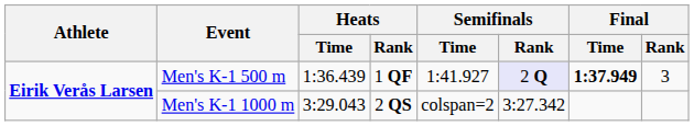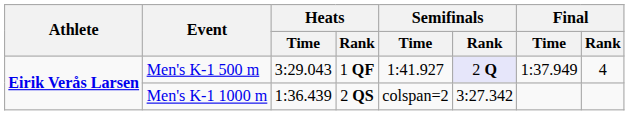Men's K-1 500 m | Heats / Time: 1:36.439 -> 3:29.043
Men's K-1 500 m | Final / Time: bold -> normal
Men's K-1 500 m | Final / Rank: 3 -> 4
Men's K-1 1000 m | Heats / Time: 3:29.043 -> 1:36.439
